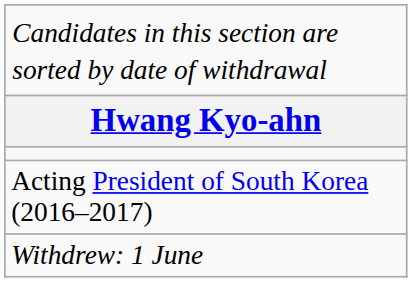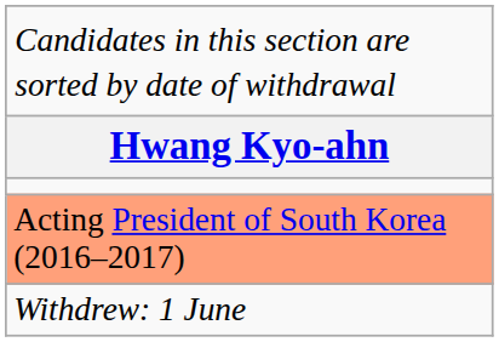row 4 | column 1: no background -> lightsalmon background
